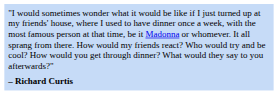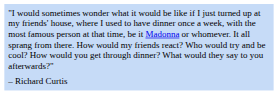row 2 | column 1: bold -> normal
